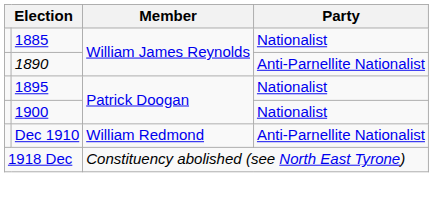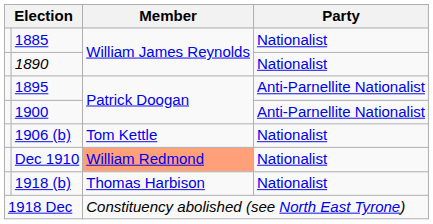1890 | Party: Anti-Parnellite Nationalist -> Nationalist
1895 | Party: Nationalist -> Anti-Parnellite Nationalist
1900 | Party: Nationalist -> Anti-Parnellite Nationalist
+ row: 1906 (b) | Tom Kettle | Nationalist
Dec 1910 | Member: no background -> lightsalmon background
Dec 1910 | Party: Anti-Parnellite Nationalist -> Nationalist
+ row: 1918 (b) | Thomas Harbison | Nationalist
